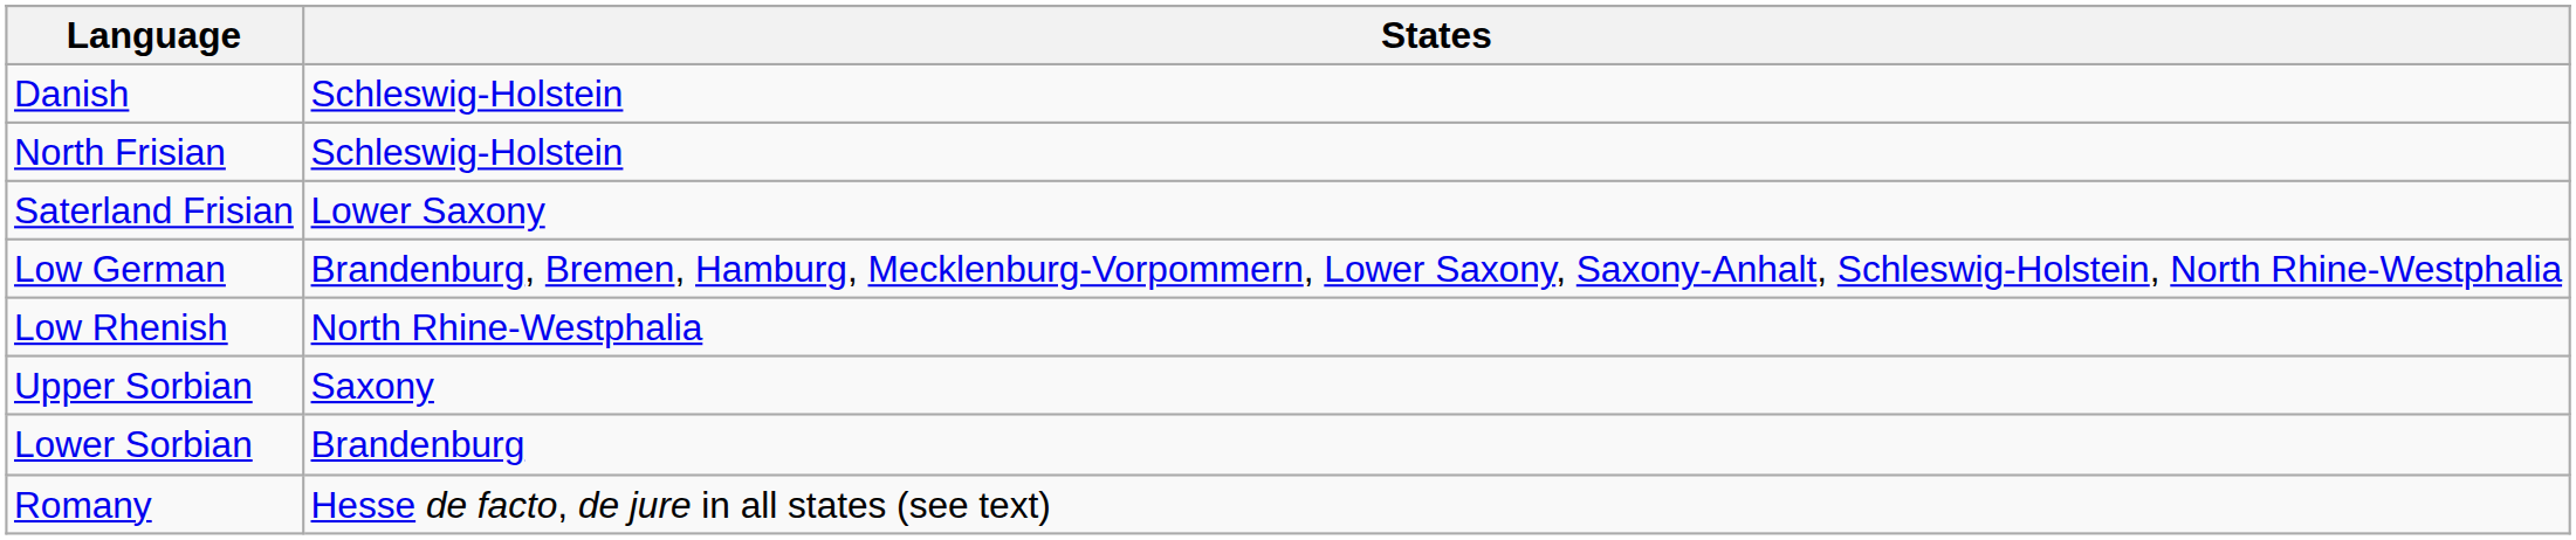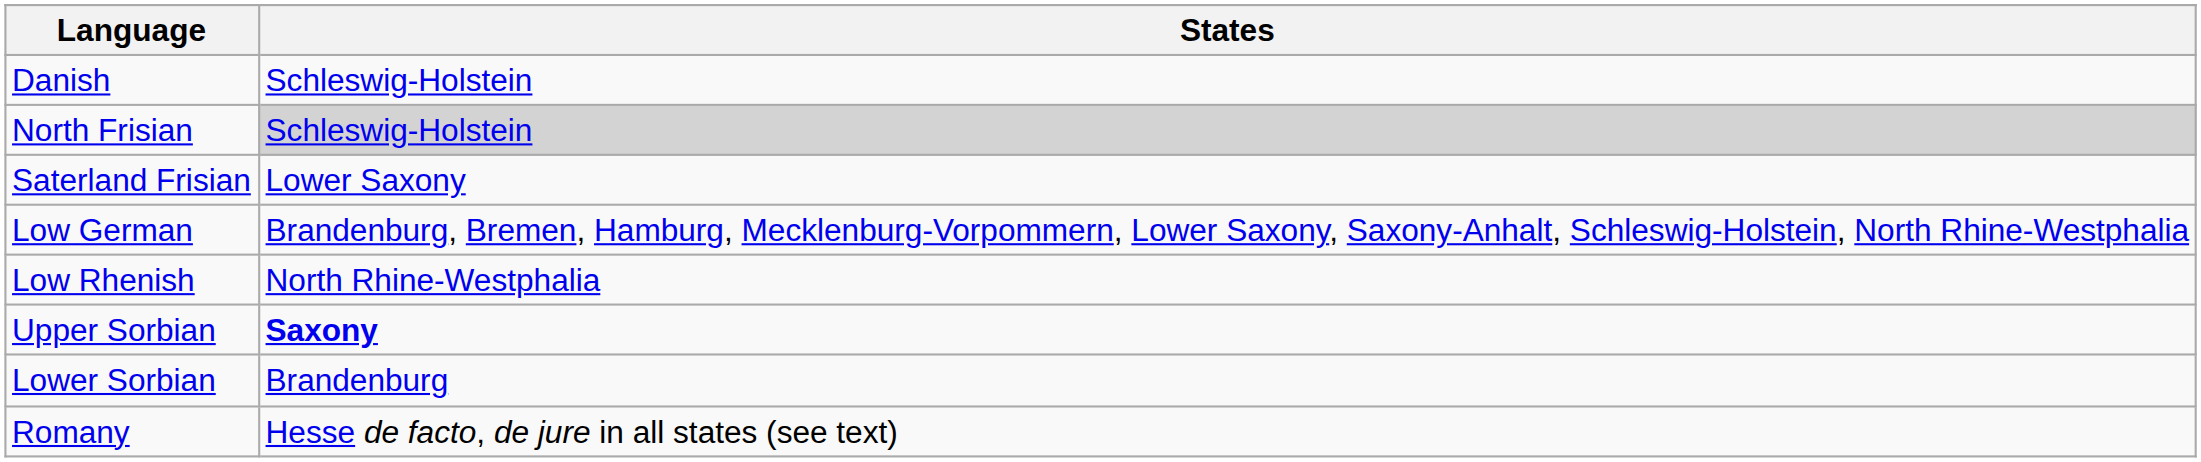North Frisian | States: no background -> lightgrey background
Upper Sorbian | States: normal -> bold
